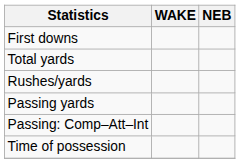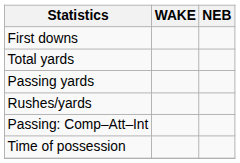rows swapped: Rushes/yards <-> Passing yards
